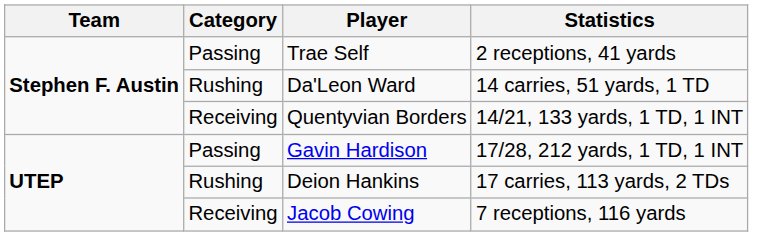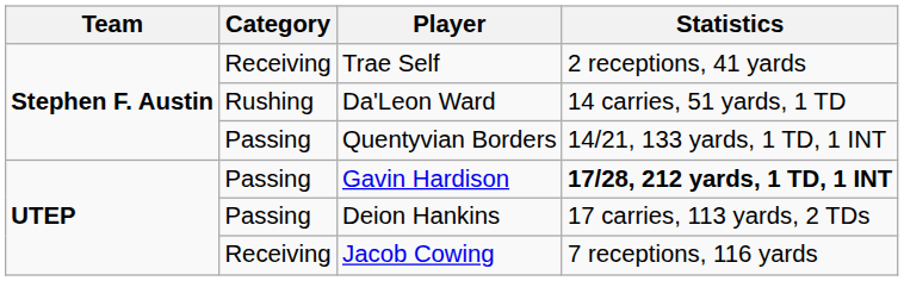Trae Self | Category: Passing -> Receiving
Quentyvian Borders | Category: Receiving -> Passing
Gavin Hardison | Statistics: normal -> bold
Deion Hankins | Category: Rushing -> Passing
